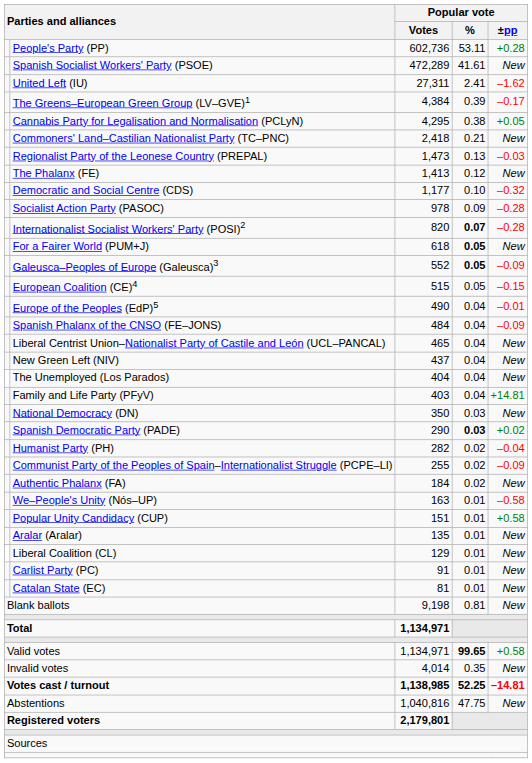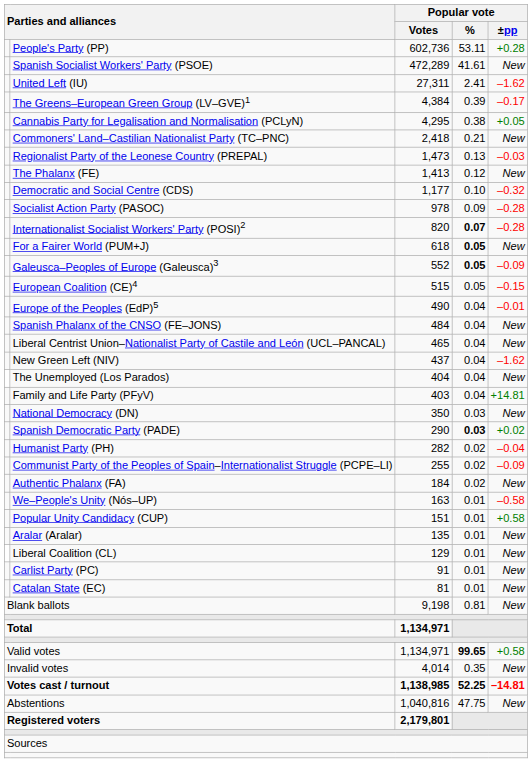Spanish Phalanx of the CNSO (FE–JONS) | Popular vote / ±pp: –0.09 -> New
New Green Left (NIV) | Popular vote / ±pp: New -> –1.62
